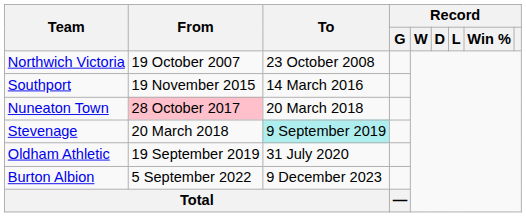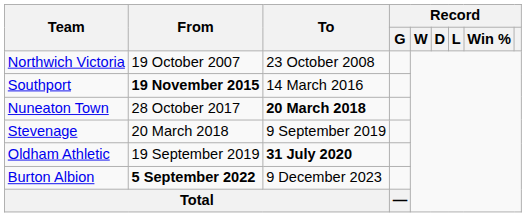Southport | From: normal -> bold
Nuneaton Town | From: pink background -> no background
Nuneaton Town | To: normal -> bold
Stevenage | To: paleturquoise background -> no background
Oldham Athletic | To: normal -> bold
Burton Albion | From: normal -> bold
